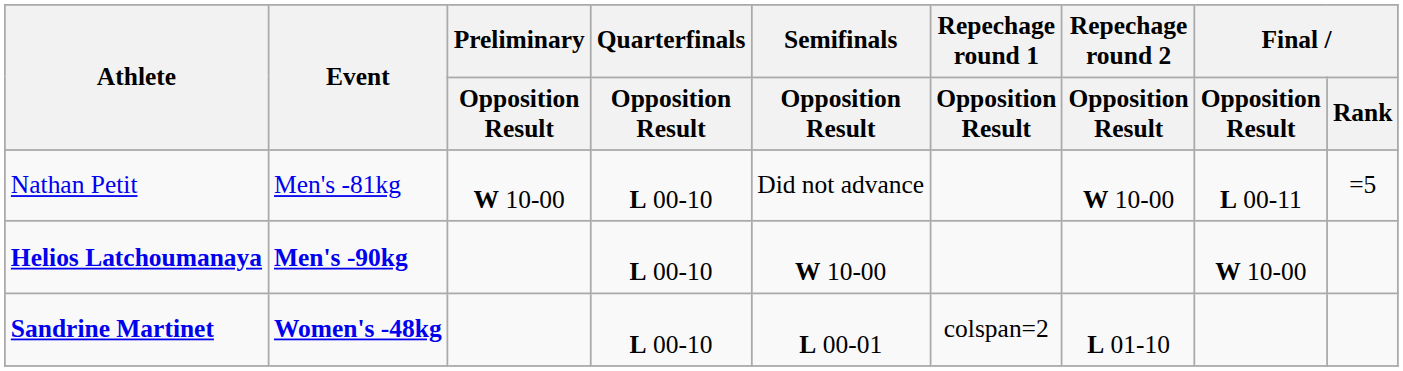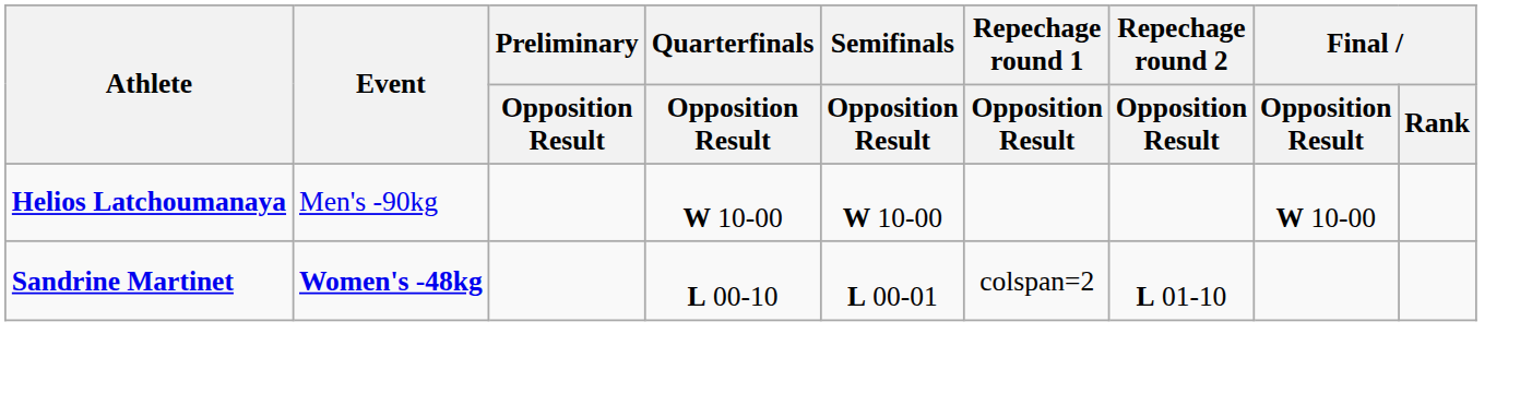- row: Nathan Petit | Men's -81kg | W 10-00 | L 00-10 | Did not advance | W 10-00 | L 00-11 | =5
Helios Latchoumanaya | Event: bold -> normal
Helios Latchoumanaya | Quarterfinals / Opposition Result: L 00-10 -> W 10-00
